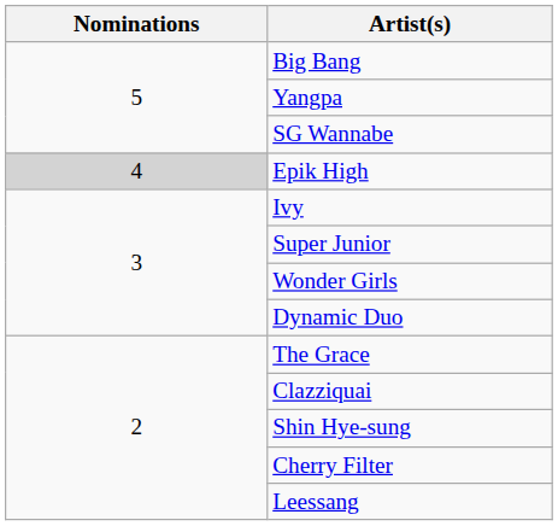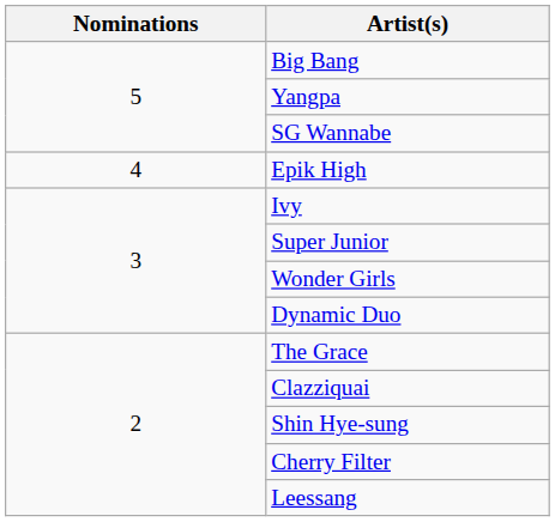Epik High | Nominations: lightgrey background -> no background
